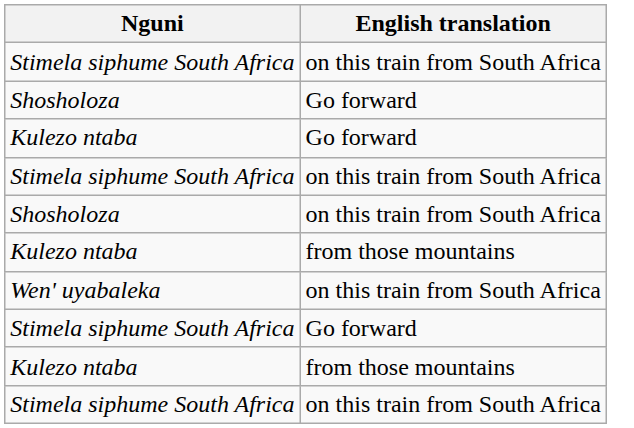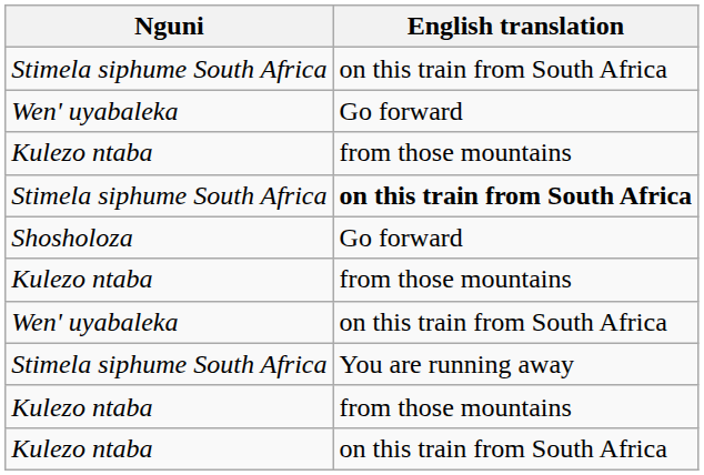row 3 | Nguni: Shosholoza -> Wen' uyabaleka
row 4 | English translation: Go forward -> from those mountains
row 5 | English translation: normal -> bold
row 6 | English translation: on this train from South Africa -> Go forward
row 9 | English translation: Go forward -> You are running away
row 11 | Nguni: Stimela siphume South Africa -> Kulezo ntaba
